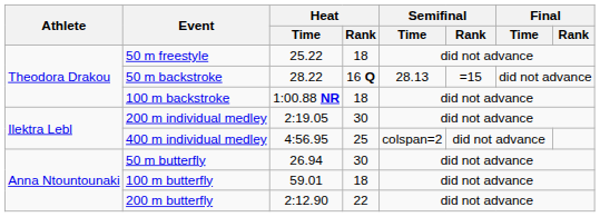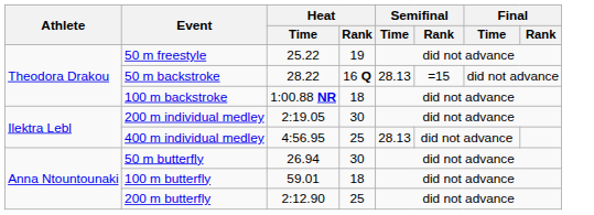50 m freestyle | Heat / Rank: 18 -> 19
400 m individual medley | Semifinal / Time: colspan=2 -> 28.13
200 m butterfly | Heat / Rank: 22 -> 25
